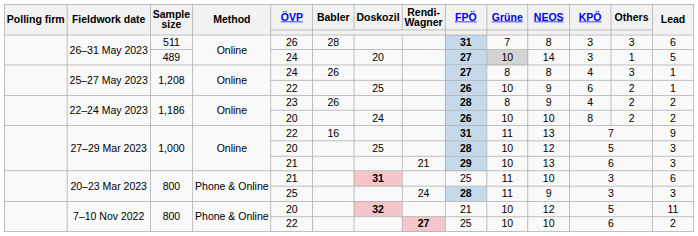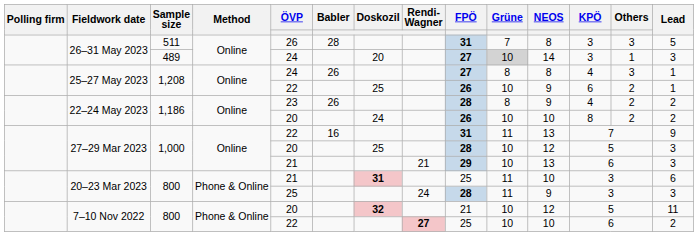26–31 May 2023 / 511 | Lead: 6 -> 5
26–31 May 2023 / 489 | Lead: 5 -> 3
